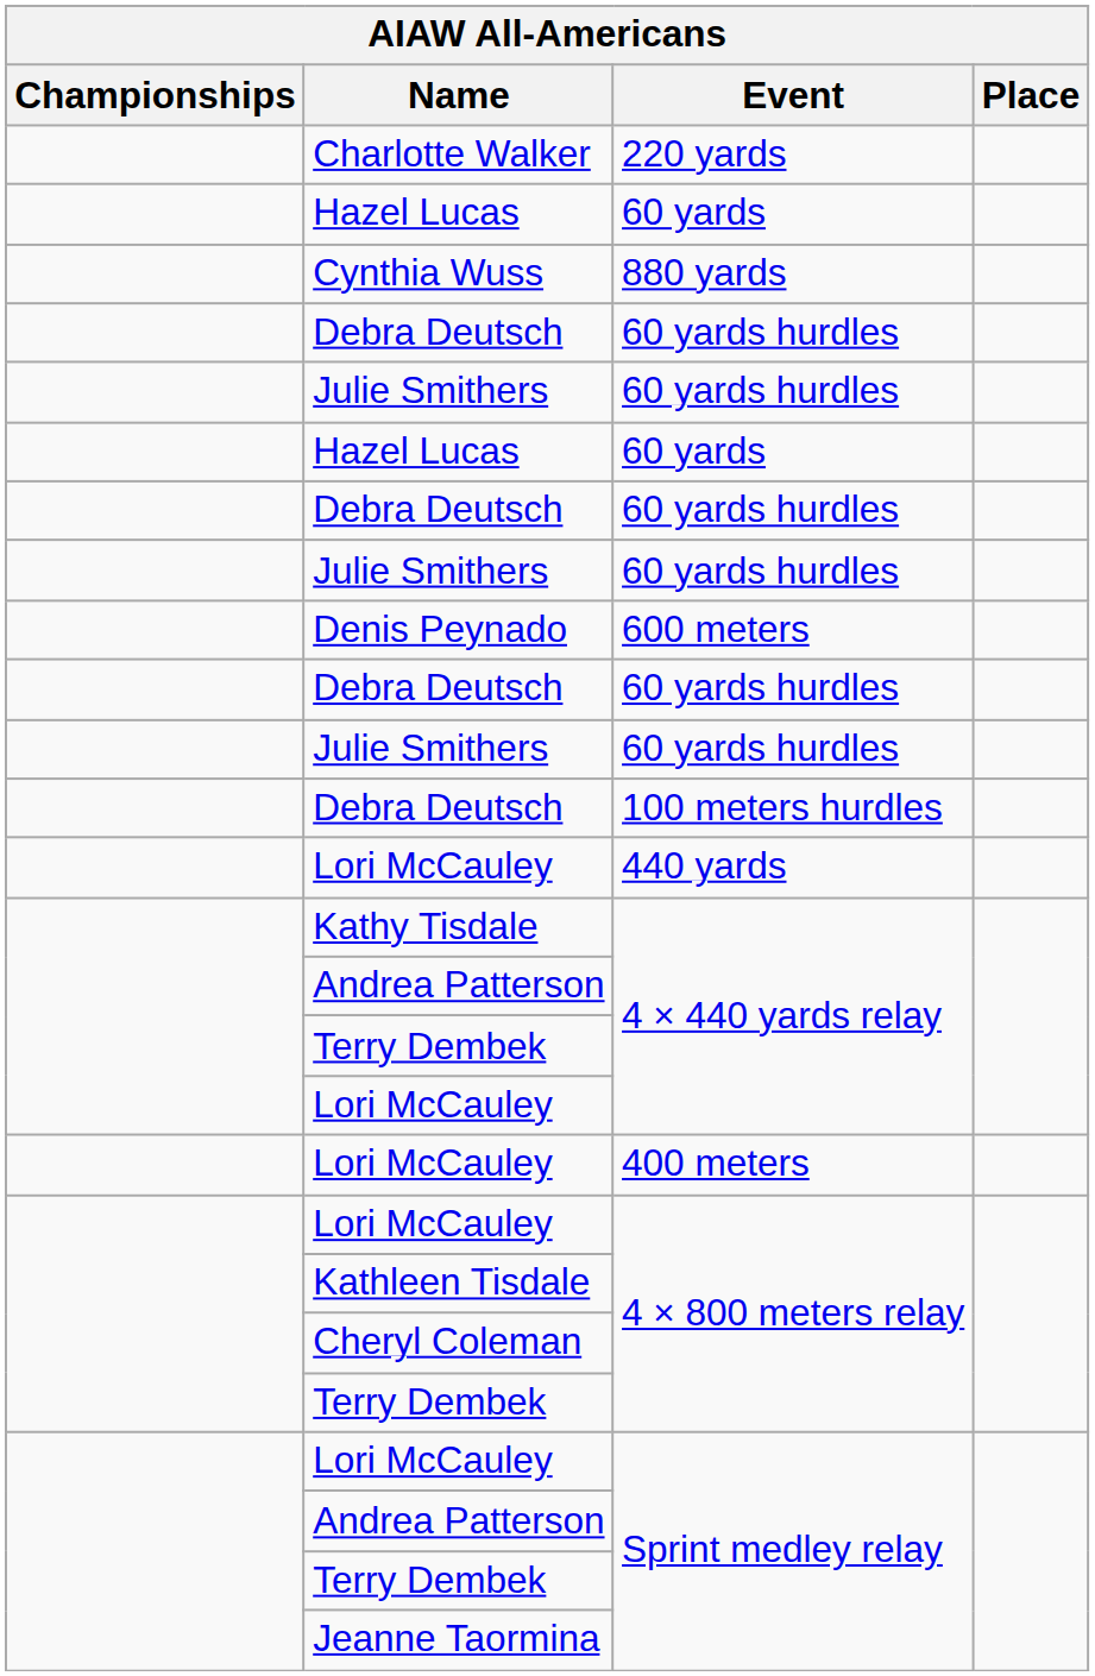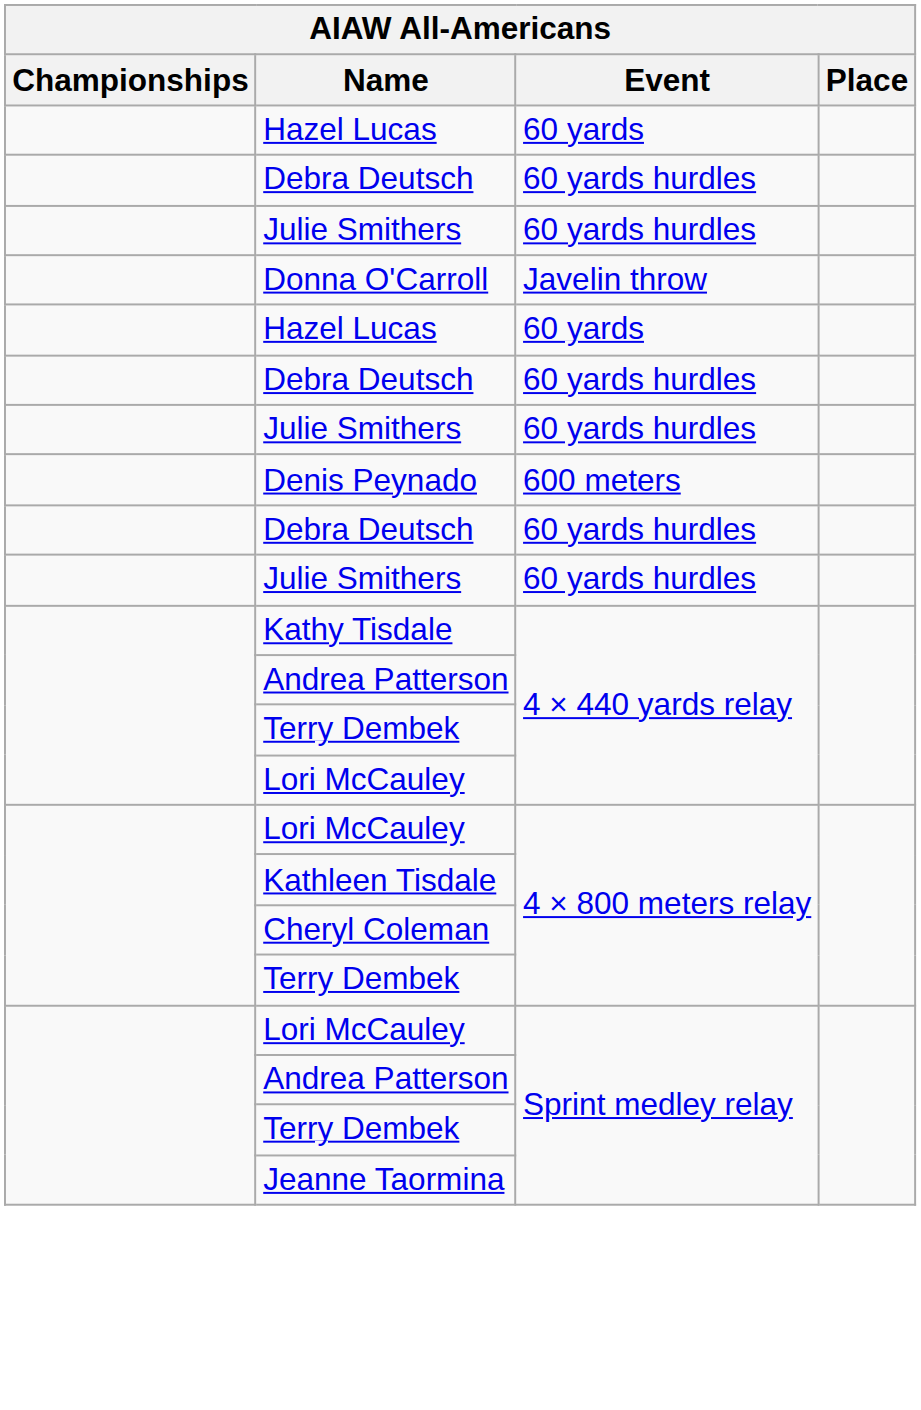- row: Charlotte Walker | 220 yards
- row: Cynthia Wuss | 880 yards
+ row: Donna O'Carroll | Javelin throw
- row: Debra Deutsch | 100 meters hurdles
- row: Lori McCauley | 440 yards
- row: Lori McCauley | 400 meters
